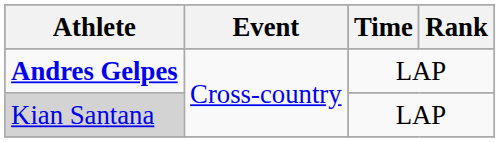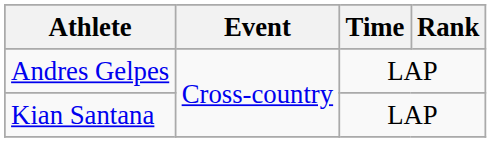Andres Gelpes | Athlete: bold -> normal
Kian Santana | Athlete: lightgrey background -> no background
